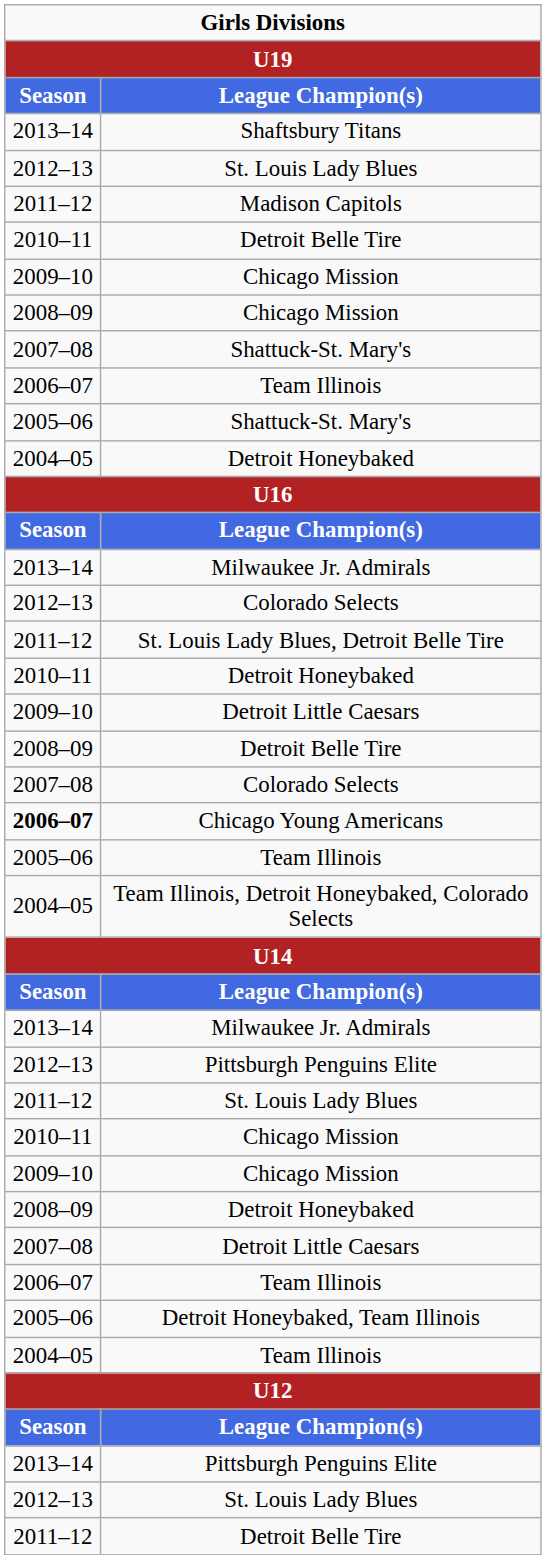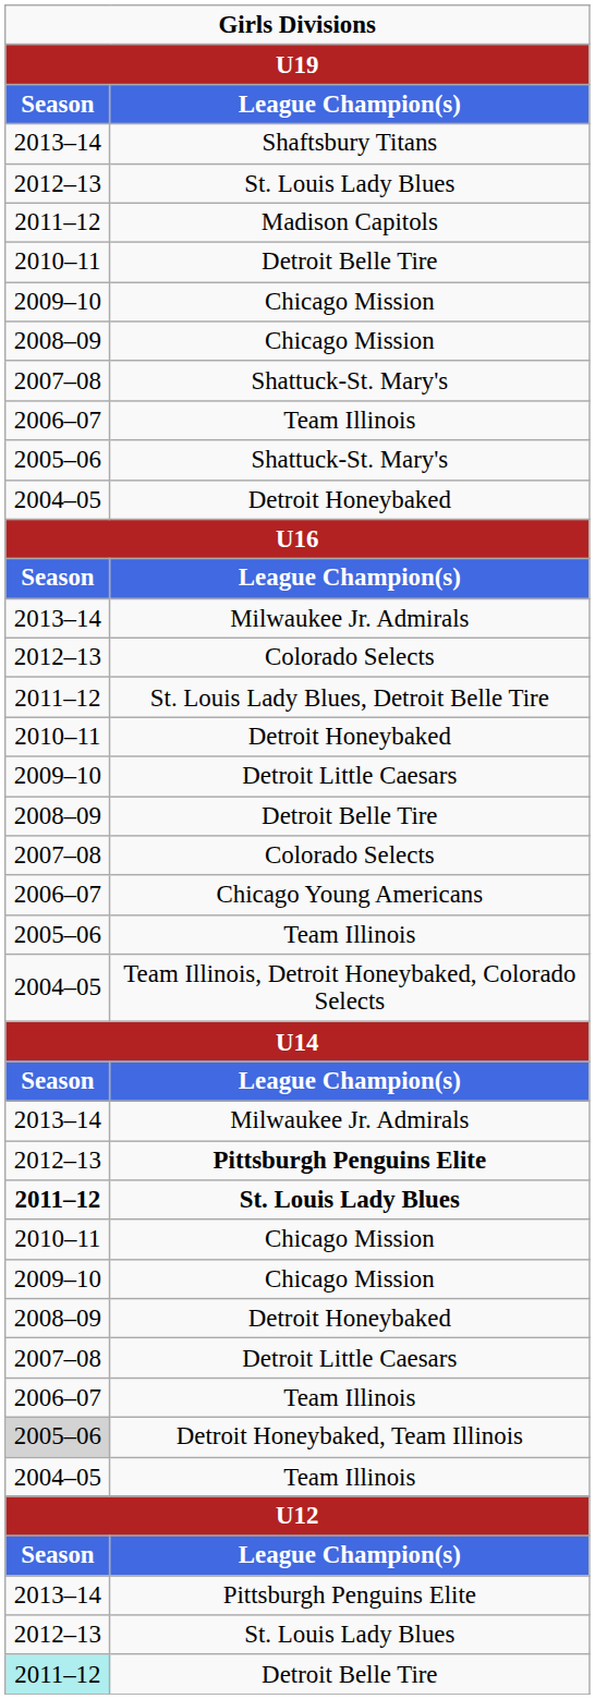Chicago Young Americans | column 1: bold -> normal
2012–13 / Pittsburgh Penguins Elite | column 2: normal -> bold
2011–12 / St. Louis Lady Blues | column 1: normal -> bold
2011–12 / St. Louis Lady Blues | column 2: normal -> bold
Detroit Honeybaked, Team Illinois | column 1: no background -> lightgrey background
2011–12 / Detroit Belle Tire | column 1: no background -> paleturquoise background
